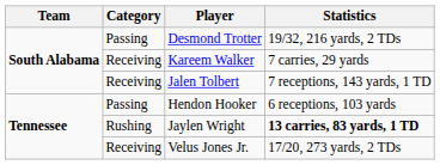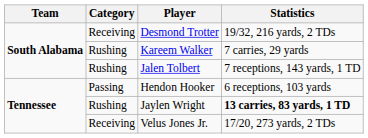Desmond Trotter | Category: Passing -> Receiving
Kareem Walker | Category: Receiving -> Rushing
Jalen Tolbert | Category: Receiving -> Rushing
